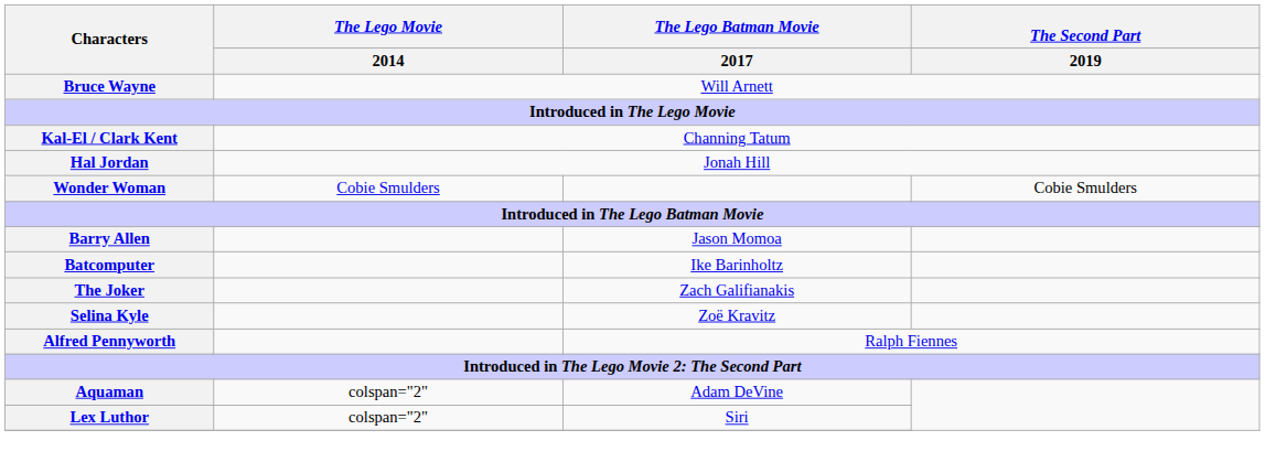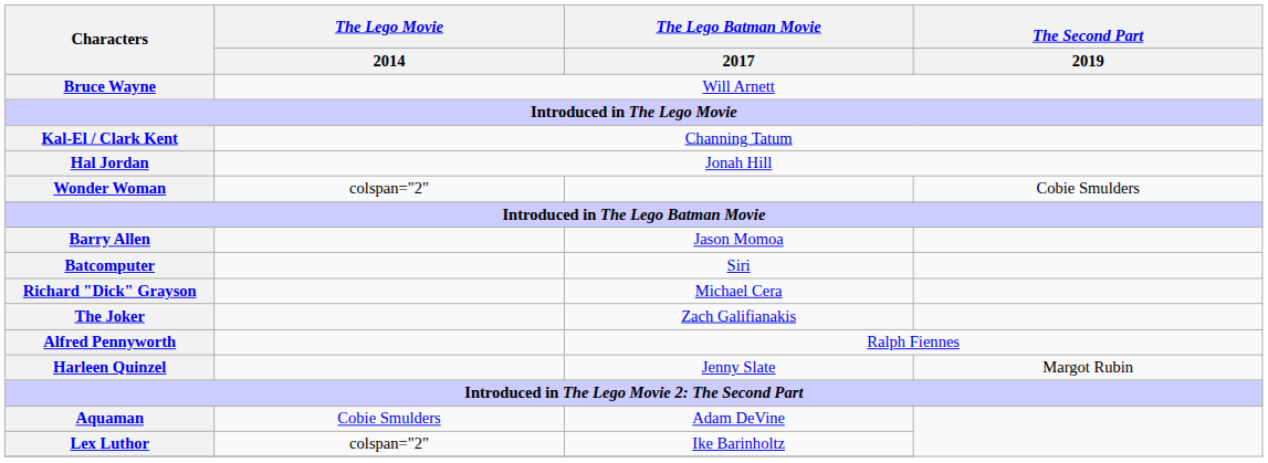Wonder Woman | The Lego Movie / 2014: Cobie Smulders -> colspan="2"
Batcomputer | The Lego Batman Movie / 2017: Ike Barinholtz -> Siri
+ row: Richard "Dick" Grayson | Michael Cera
- row: Selina Kyle | Zoë Kravitz
+ row: Harleen Quinzel | Jenny Slate | Margot Rubin
Aquaman | The Lego Movie / 2014: colspan="2" -> Cobie Smulders
Lex Luthor | The Lego Batman Movie / 2017: Siri -> Ike Barinholtz
